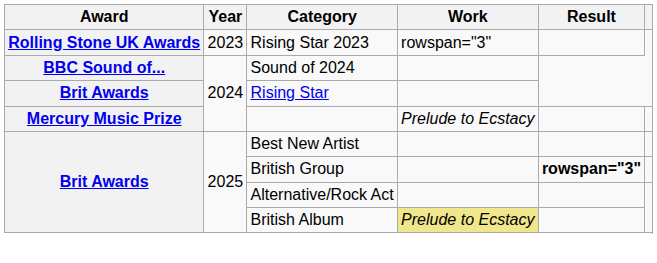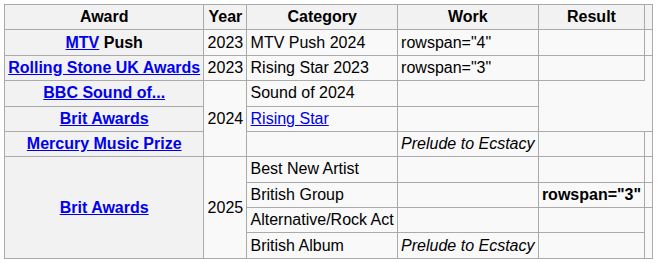+ row: MTV Push | 2023 | MTV Push 2024 | rowspan="4"
British Album | Work: khaki background -> no background
